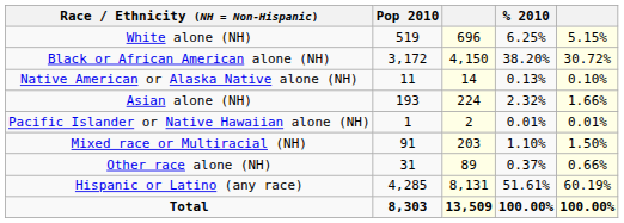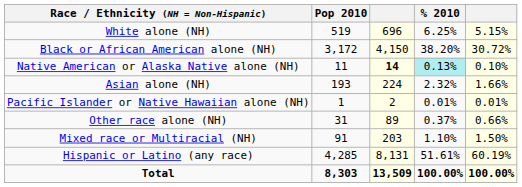Native American or Alaska Native alone (NH) | column 3: normal -> bold
Native American or Alaska Native alone (NH) | % 2010: no background -> paleturquoise background
rows swapped: Other race alone (NH) <-> Mixed race or Multiracial (NH)
